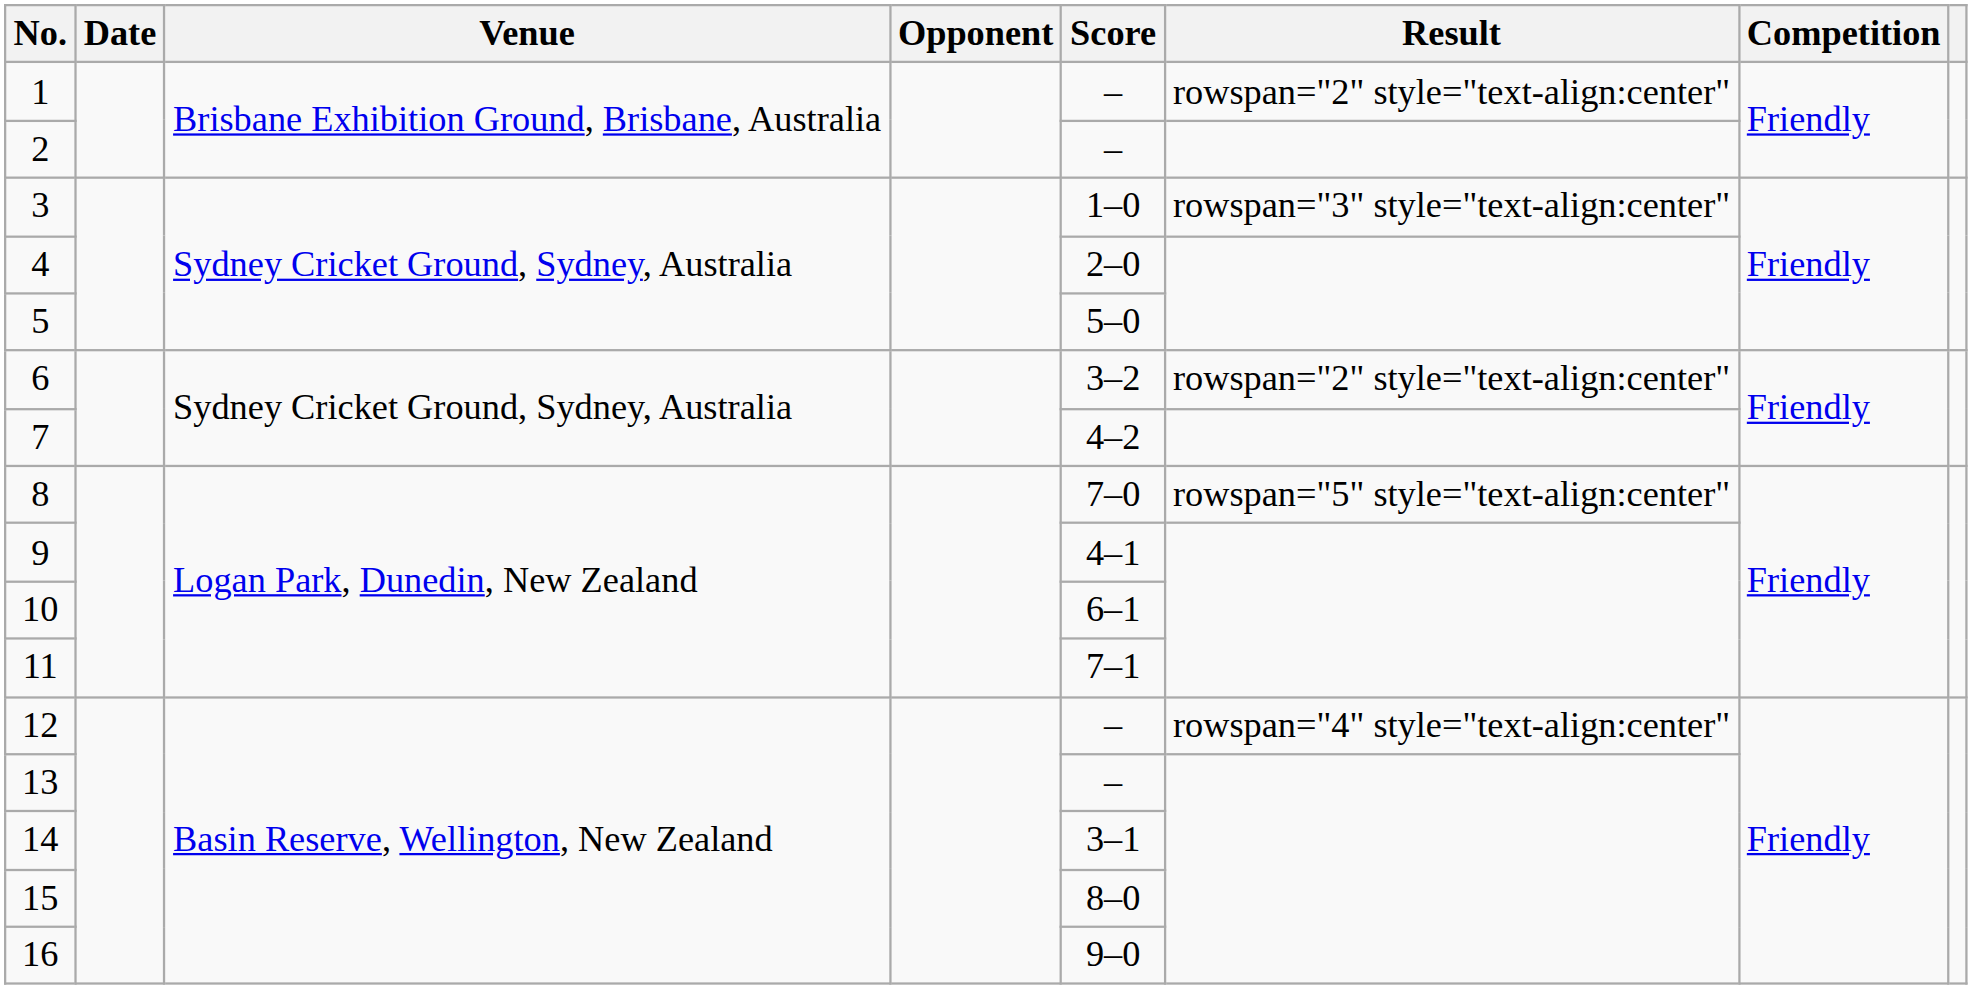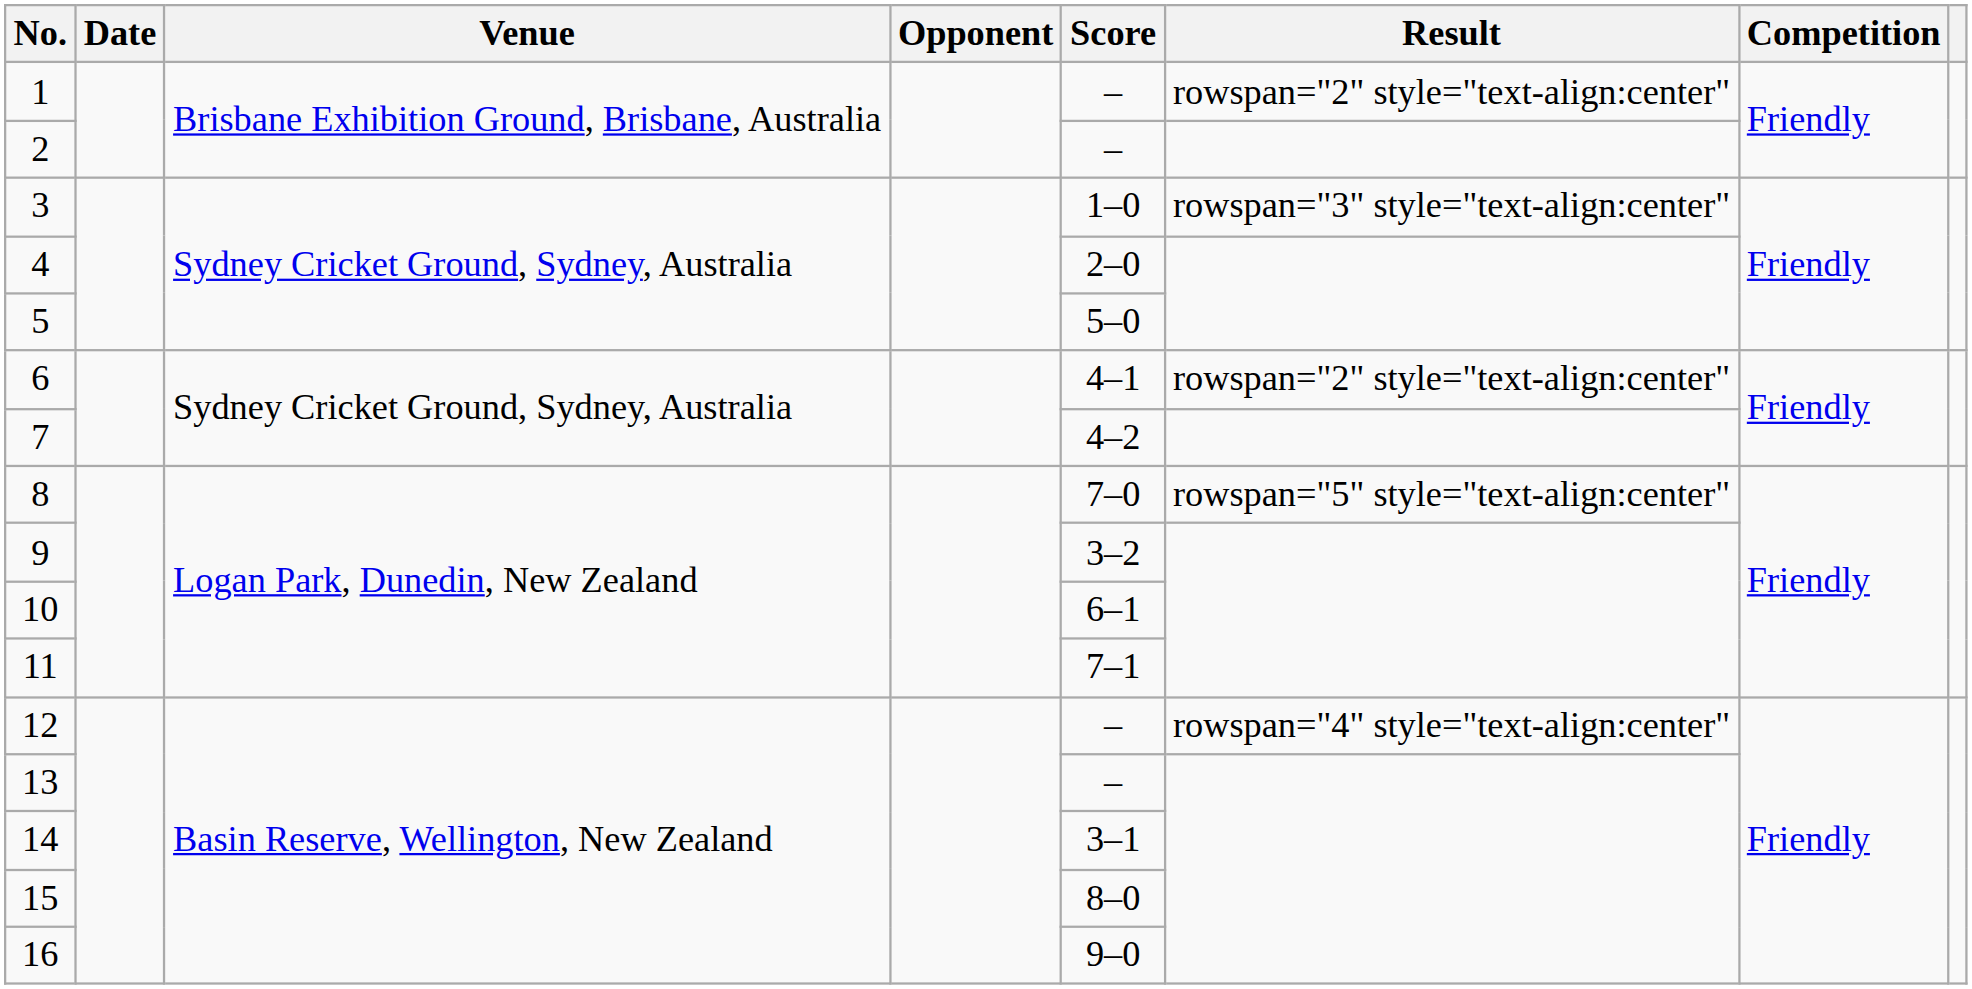6 | Score: 3–2 -> 4–1
9 | Score: 4–1 -> 3–2
